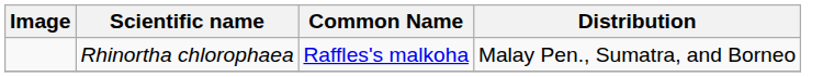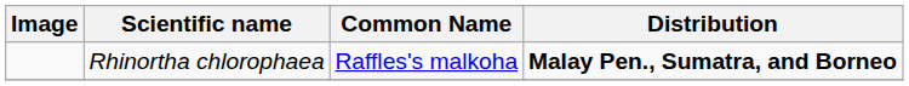Rhinortha chlorophaea | Distribution: normal -> bold
